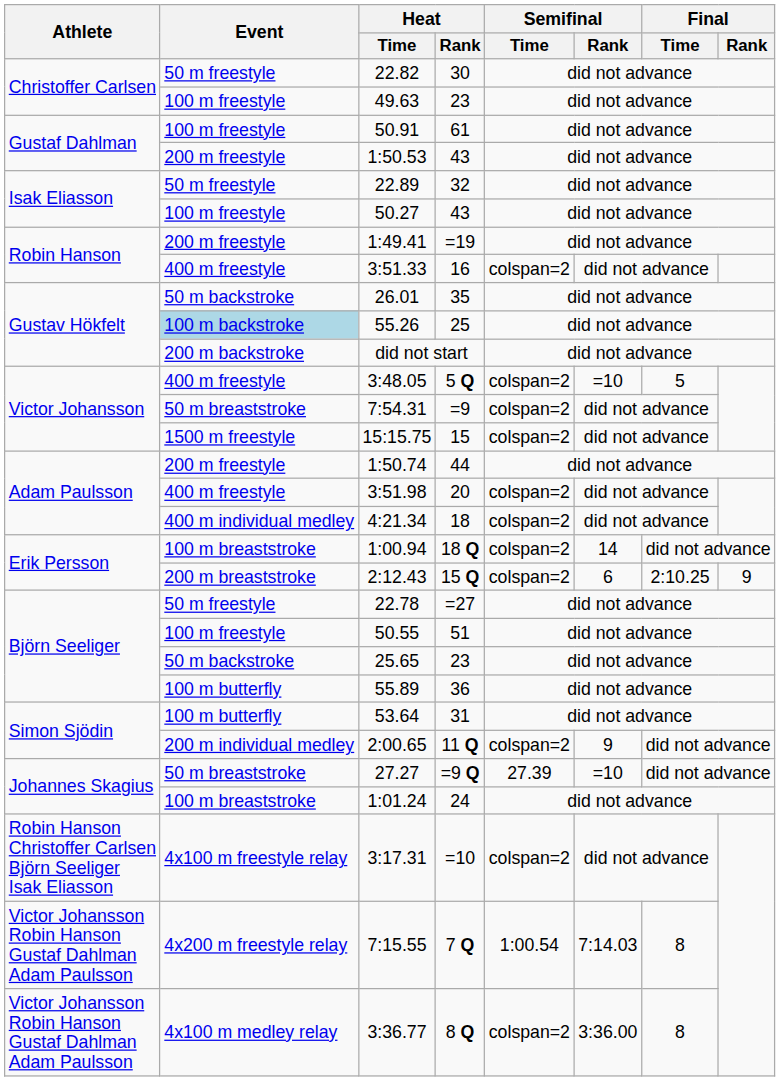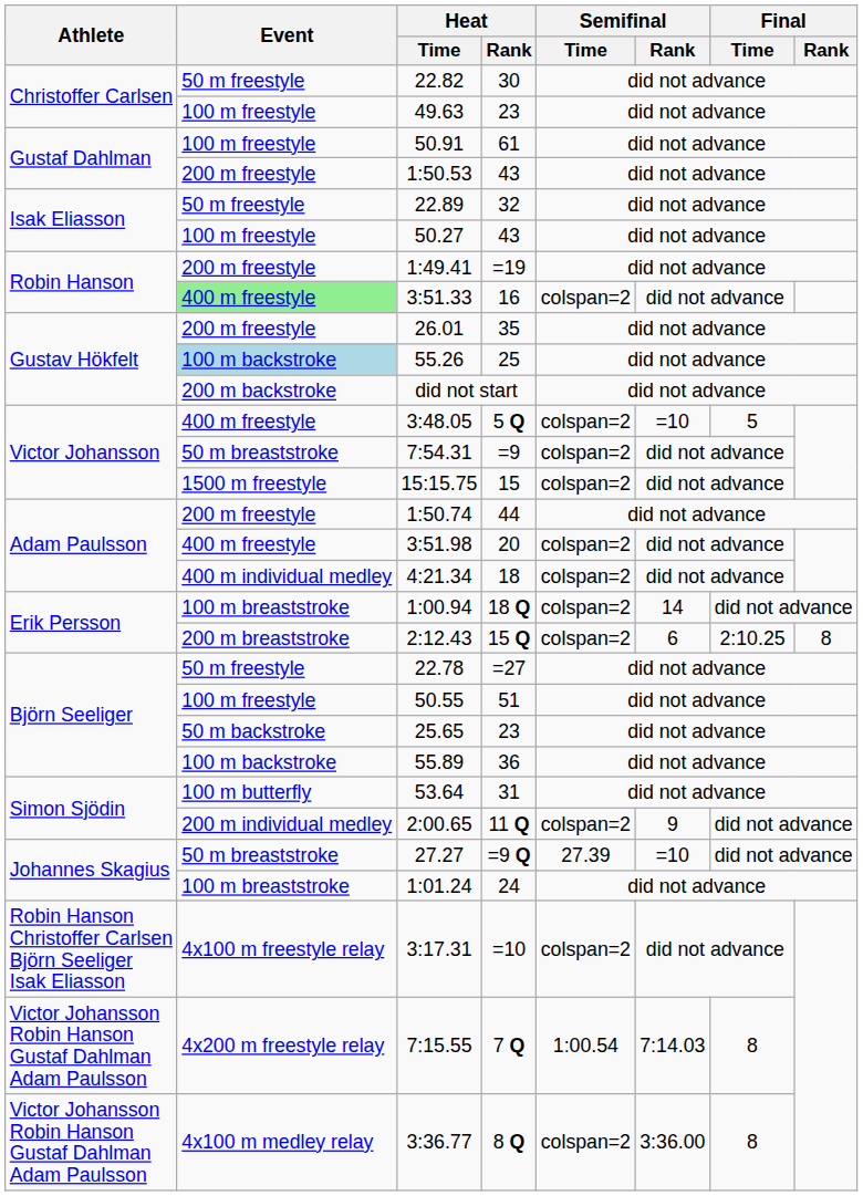3:51.33 | Event: no background -> lightgreen background
26.01 | Event: 50 m backstroke -> 200 m freestyle
2:12.43 | Final / Rank: 9 -> 8
55.89 | Event: 100 m butterfly -> 100 m backstroke
